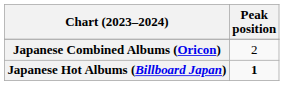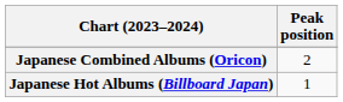Japanese Hot Albums (Billboard Japan) | Peak position: bold -> normal
